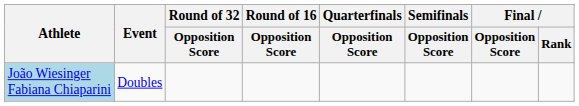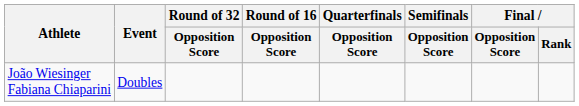João Wiesinger Fabiana Chiaparini | Athlete: lightblue background -> no background
